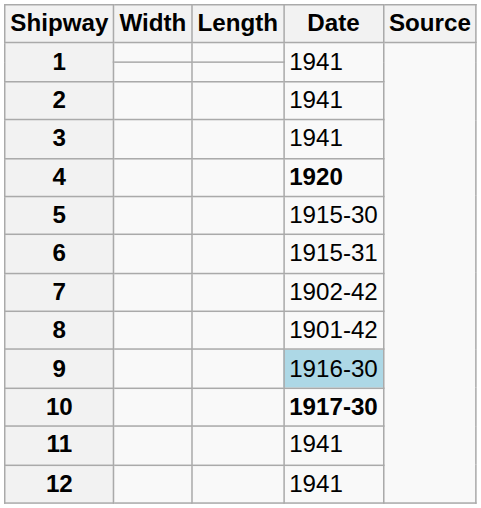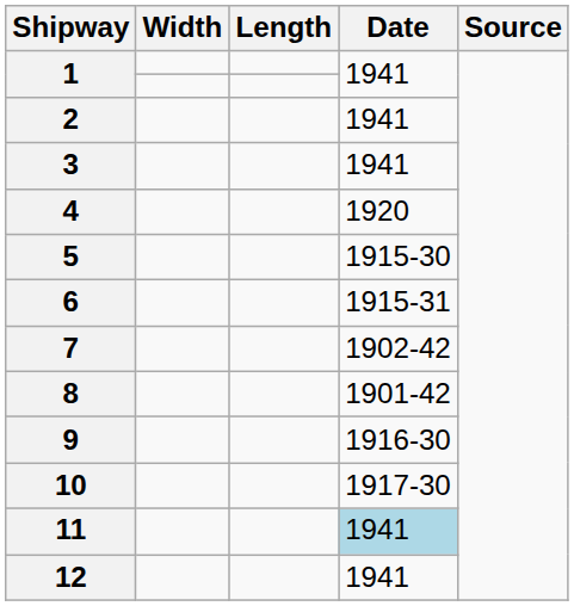4 | Date: bold -> normal
9 | Date: lightblue background -> no background
10 | Date: bold -> normal
11 | Date: no background -> lightblue background
